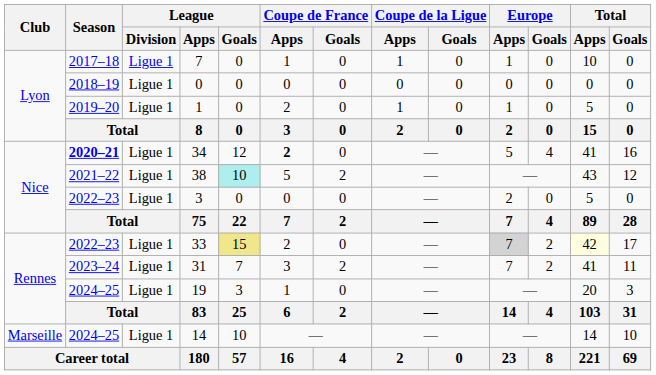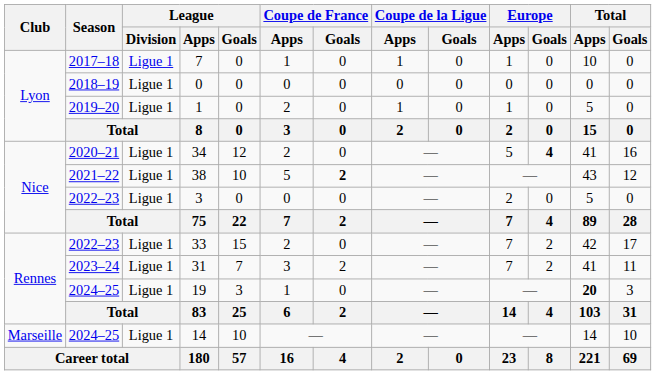34 | Season: bold -> normal
34 | Coupe de France / Apps: bold -> normal
34 | Europe / Goals: normal -> bold
38 | League / Goals: paleturquoise background -> no background
38 | Coupe de France / Goals: normal -> bold
33 | League / Goals: khaki background -> no background
33 | Europe / Apps: lightgrey background -> no background
33 | Total / Apps: lightyellow background -> no background
19 | Total / Apps: normal -> bold
